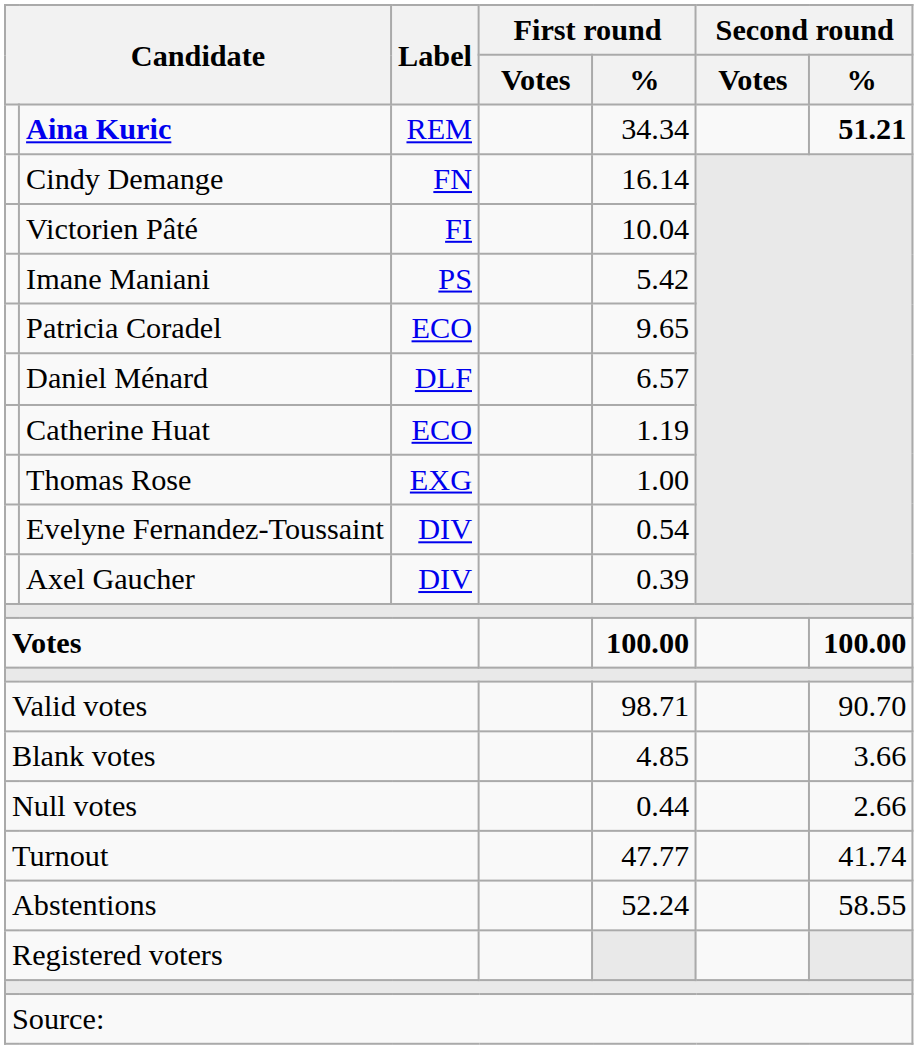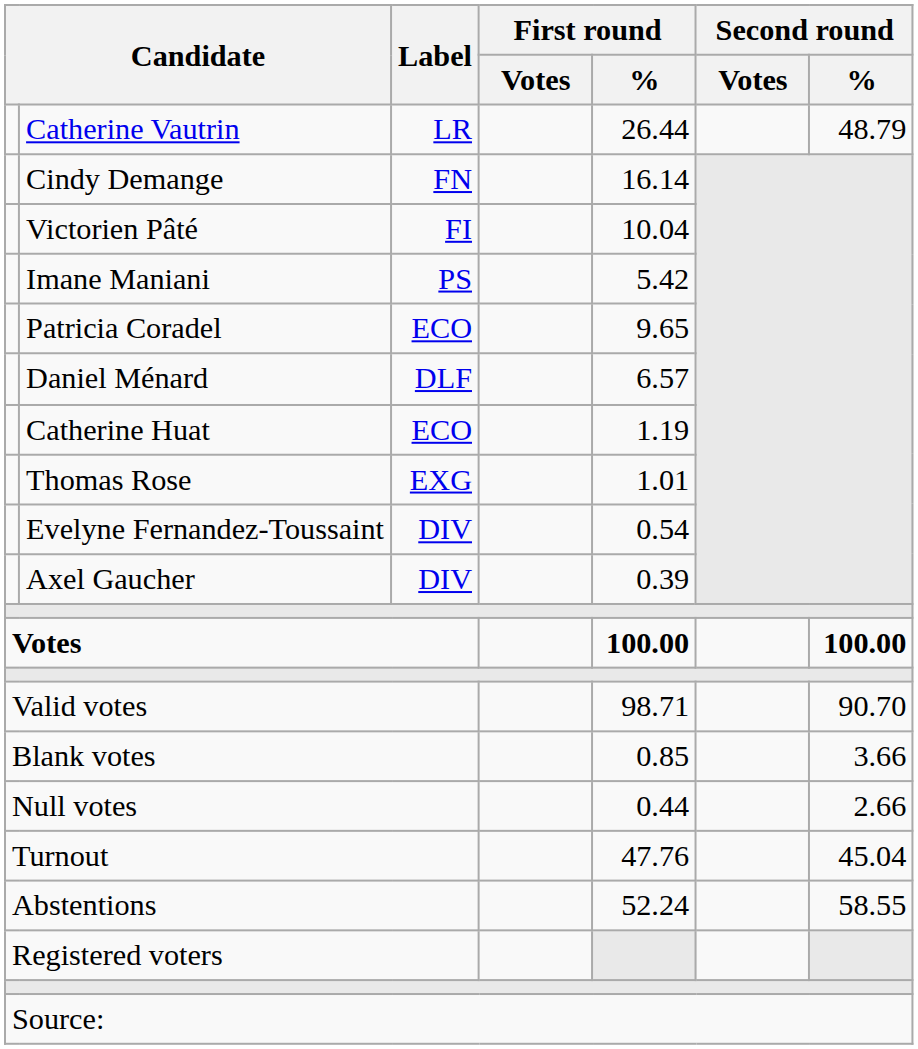- row: Aina Kuric | REM | 34.34 | 51.21
+ row: Catherine Vautrin | LR | 26.44 | 48.79
Thomas Rose | First round / %: 1.00 -> 1.01
Blank votes | First round / %: 4.85 -> 0.85
Turnout | First round / %: 47.77 -> 47.76
Turnout | Second round / %: 41.74 -> 45.04
